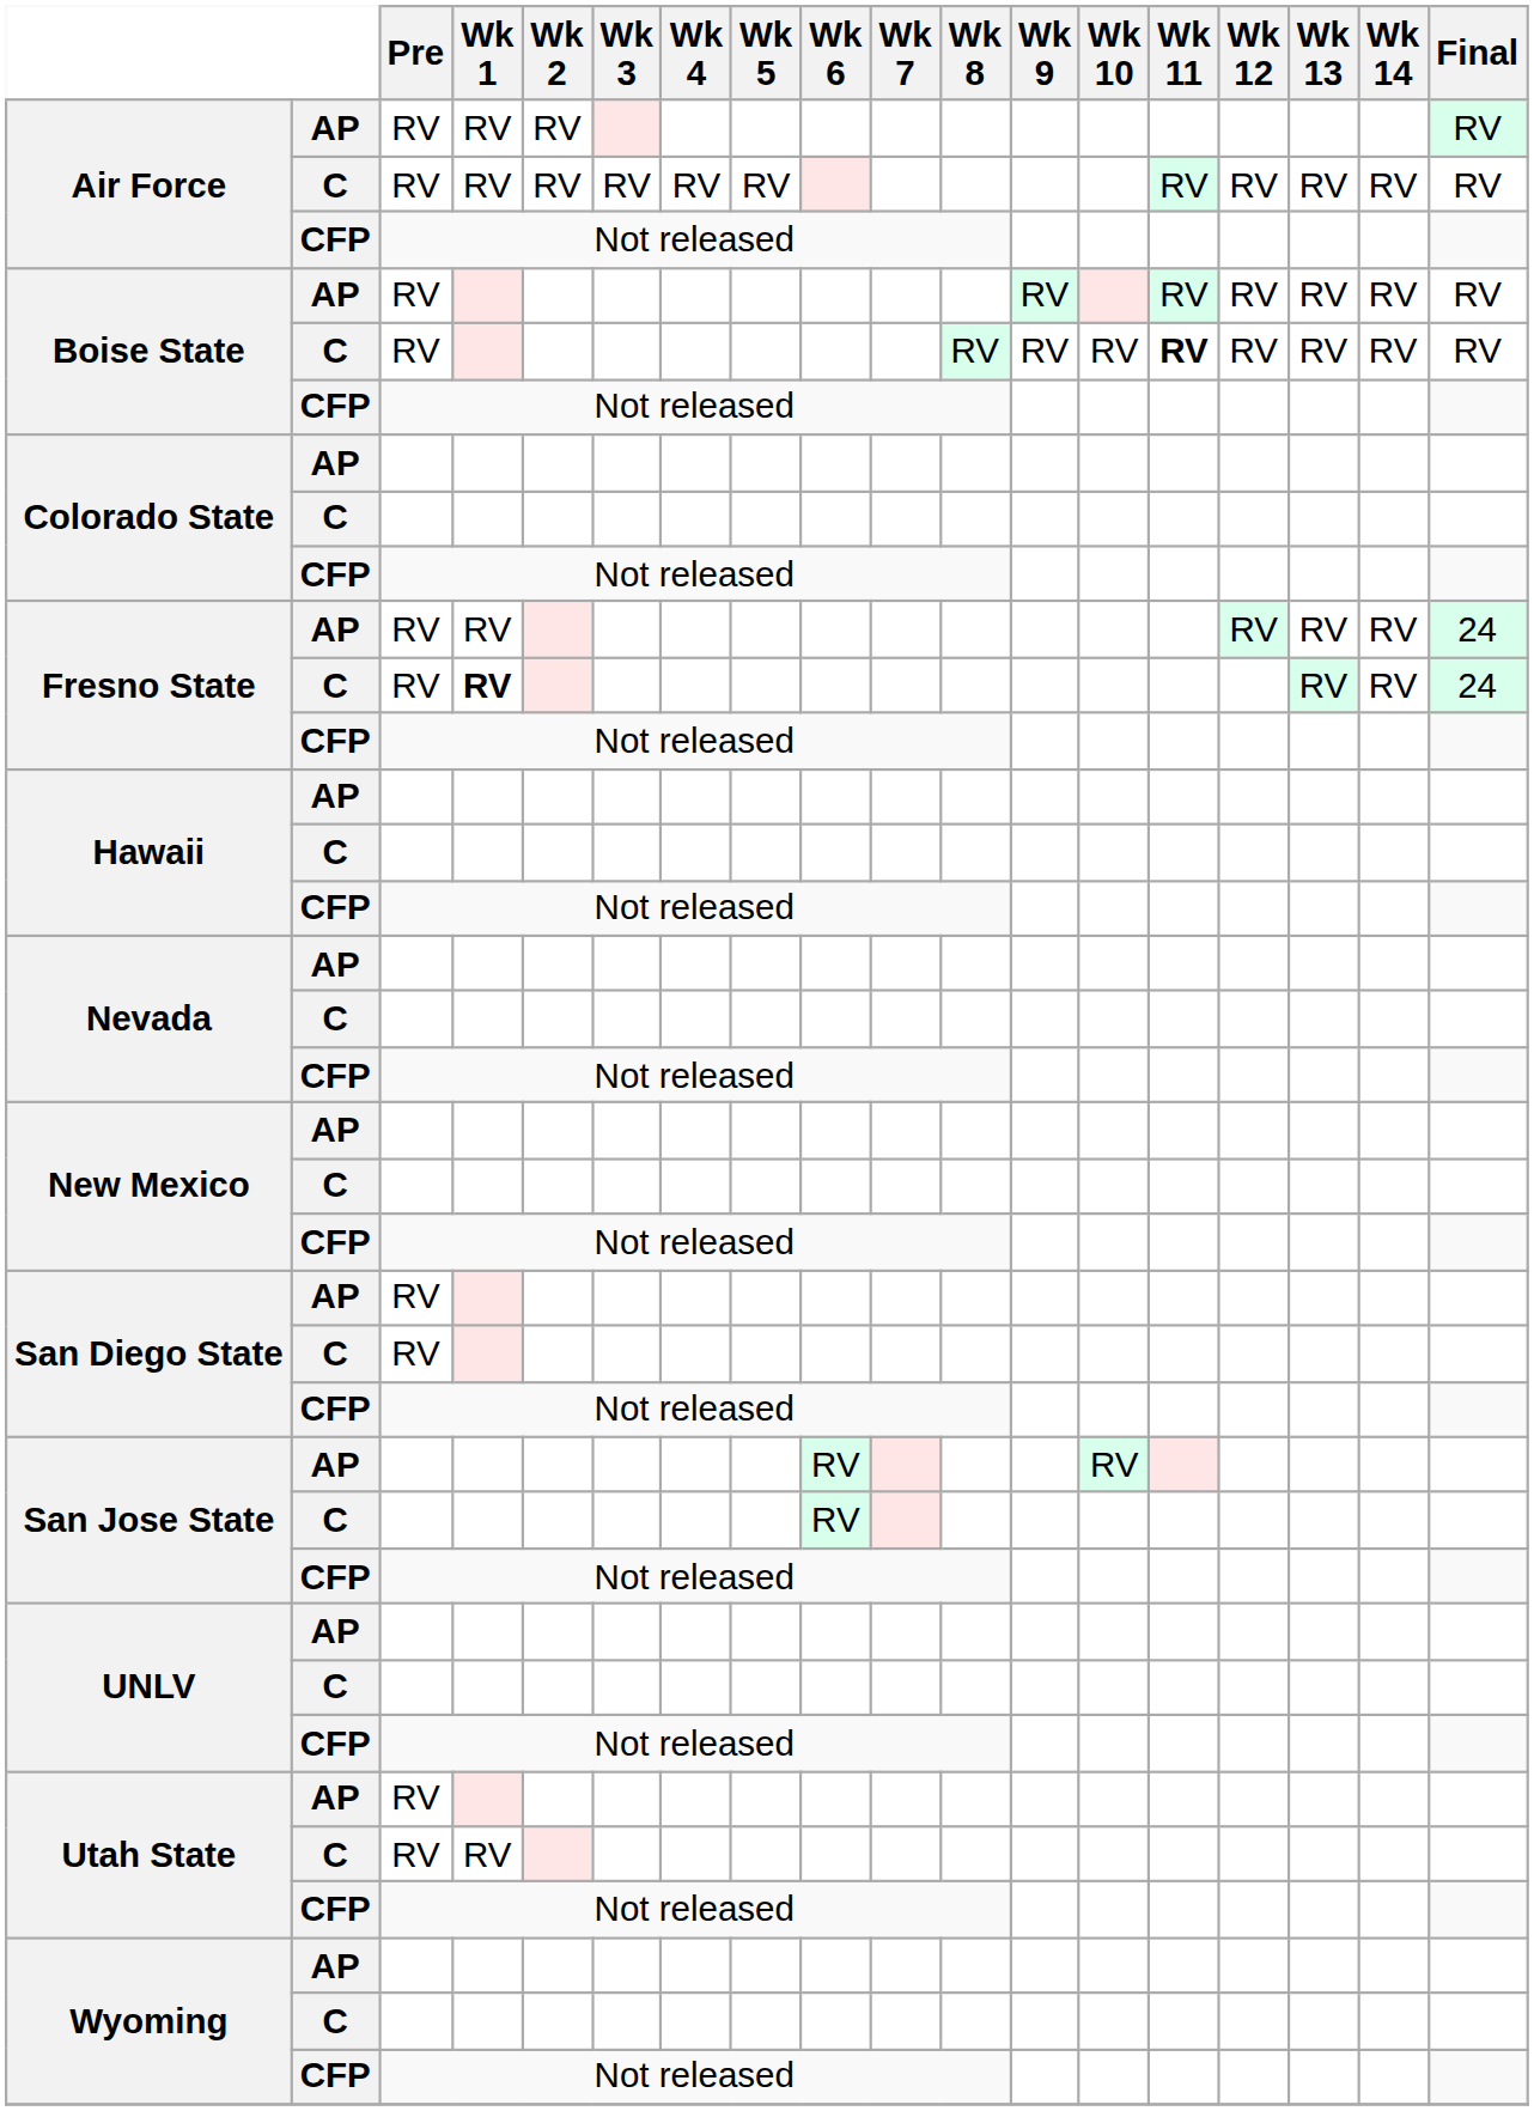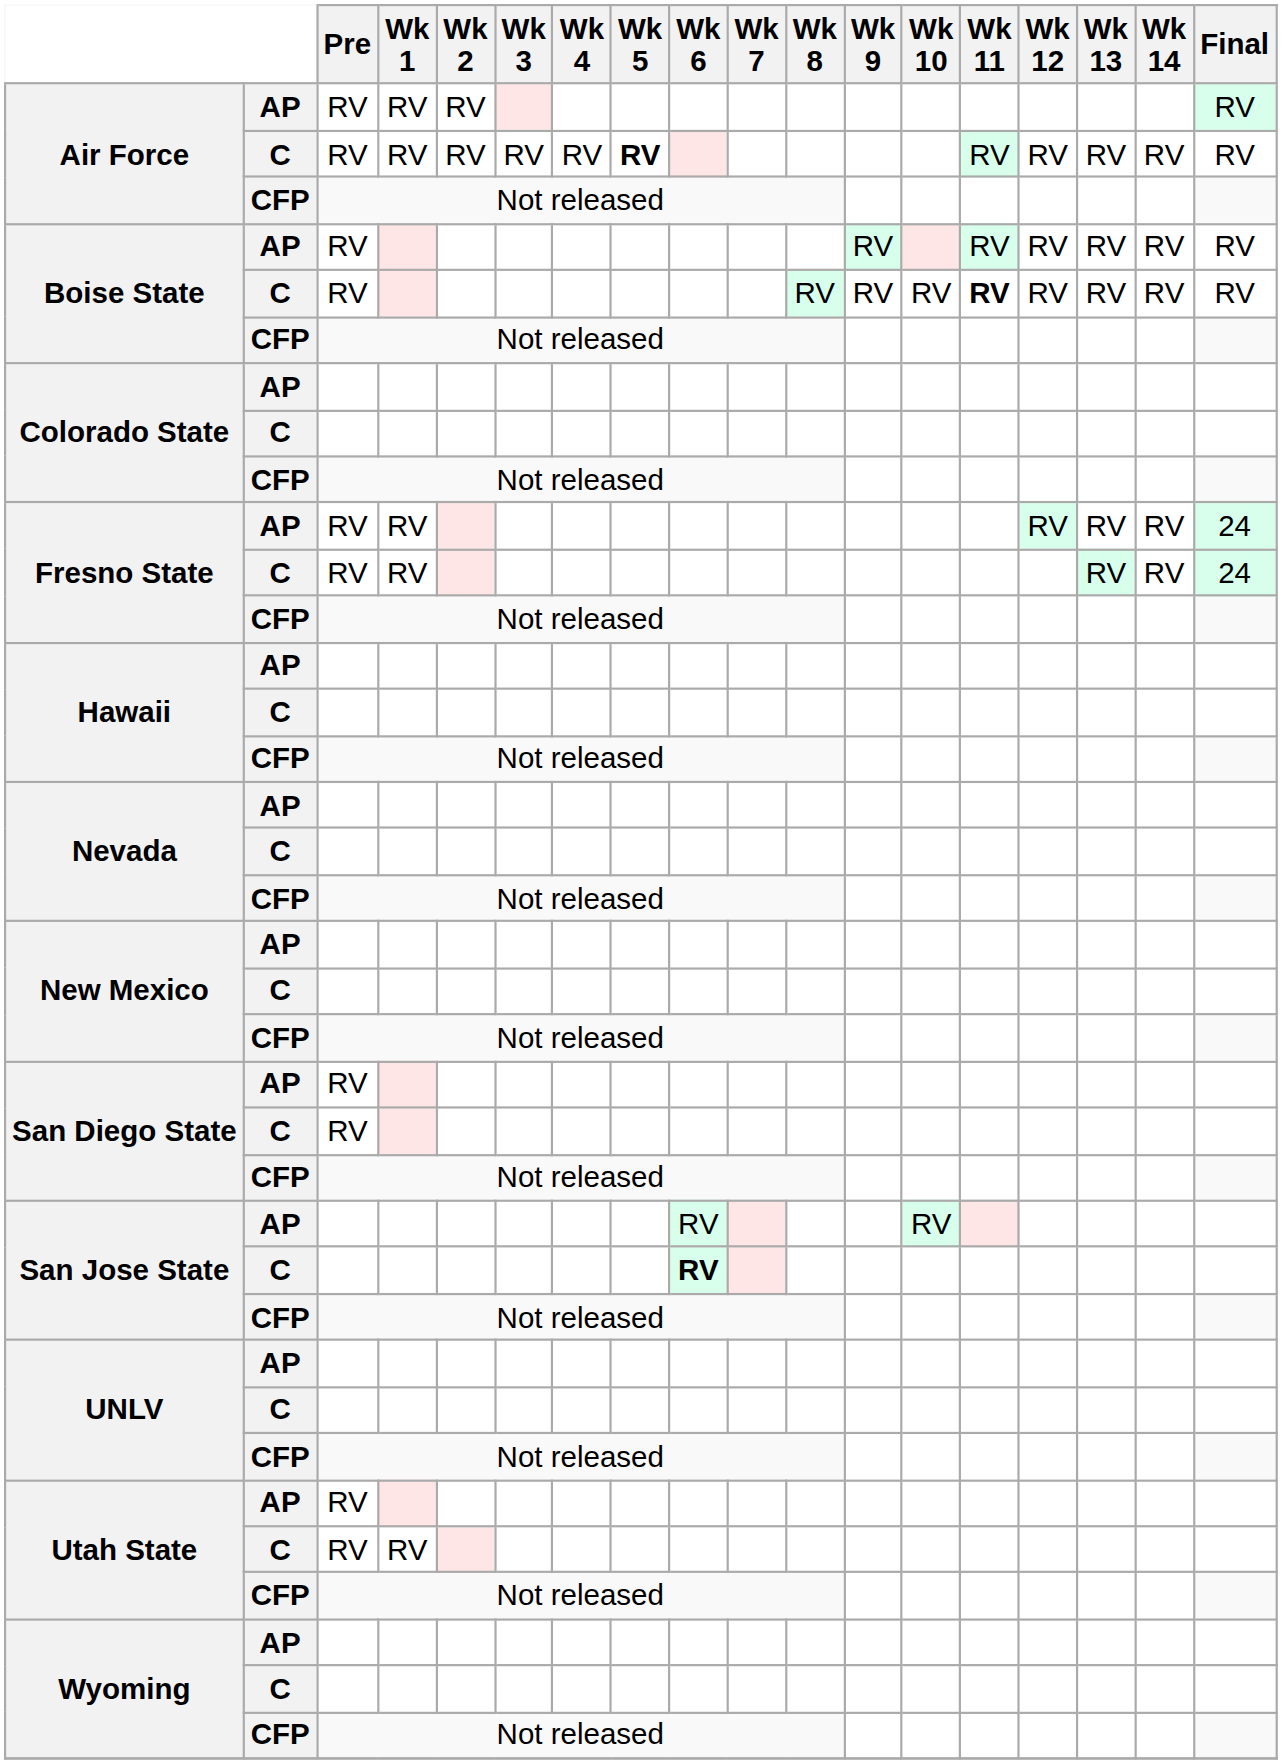Air Force / C | Wk 5: normal -> bold
Fresno State / C | Wk 1: bold -> normal
San Jose State / C | Wk 6: normal -> bold
